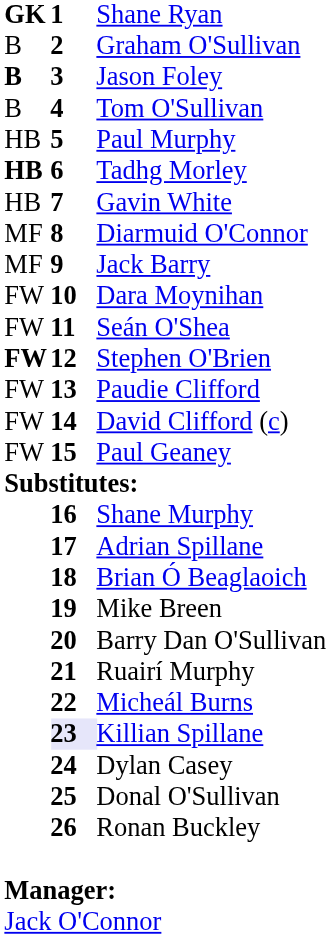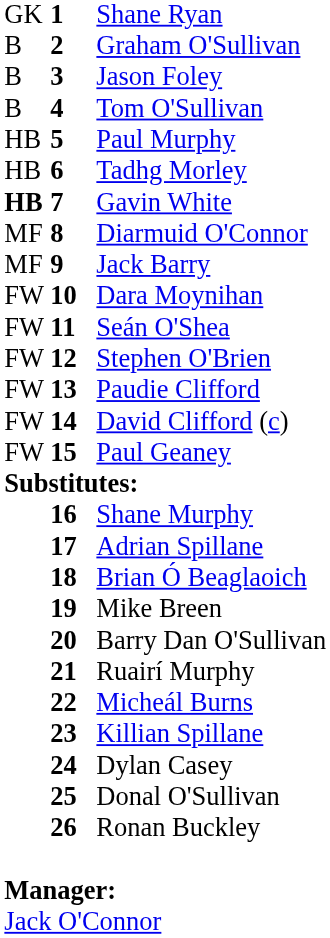Shane Ryan | column 1: bold -> normal
Jason Foley | column 1: bold -> normal
Tadhg Morley | column 1: bold -> normal
Gavin White | column 1: normal -> bold
Stephen O'Brien | column 1: bold -> normal
Killian Spillane | column 2: lavender background -> no background
